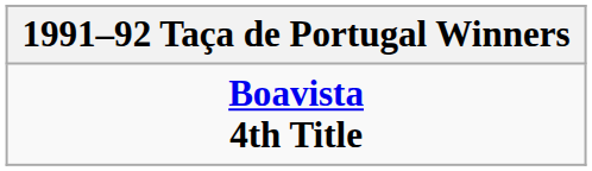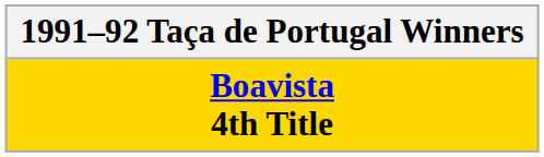row 2 | column 1: no background -> gold background
